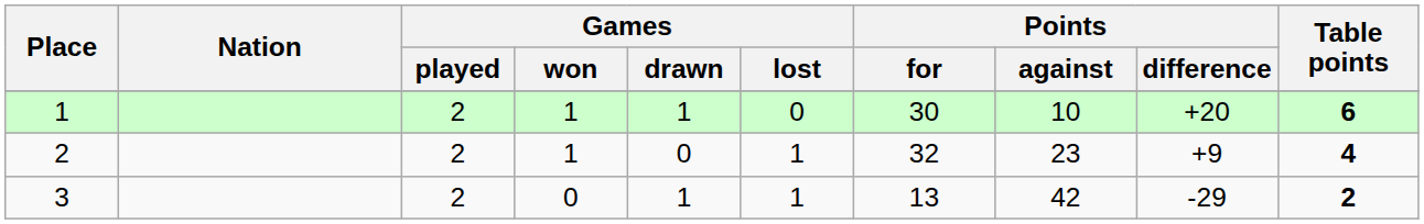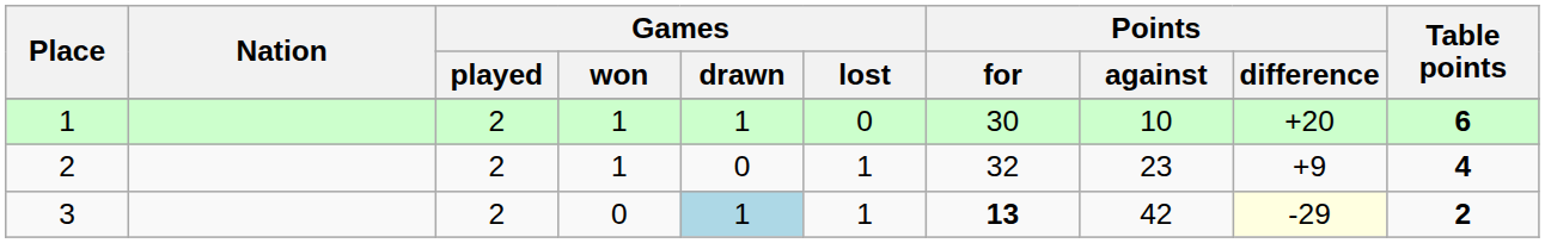3 | Games / drawn: no background -> lightblue background
3 | Points / for: normal -> bold
3 | Points / difference: no background -> lightyellow background
